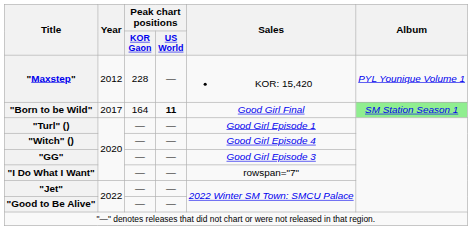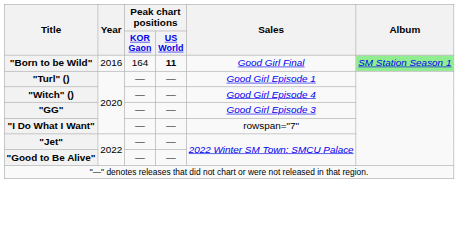- row: "Maxstep" | 2012 | 228 | — | KOR: 15,420 | PYL Younique Volume 1
"Born to be Wild" | Year: 2017 -> 2016
